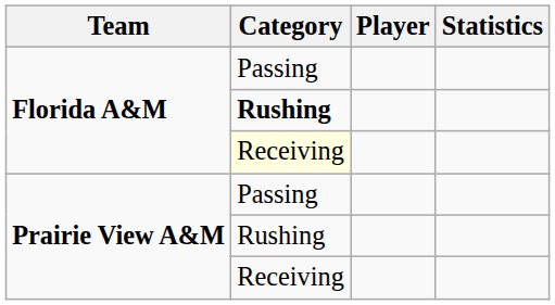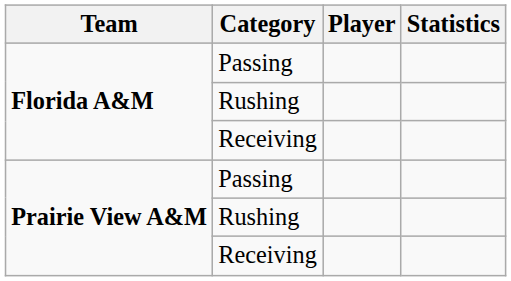Florida A&M / Rushing | Category: bold -> normal
Florida A&M / Receiving | Category: lightyellow background -> no background
